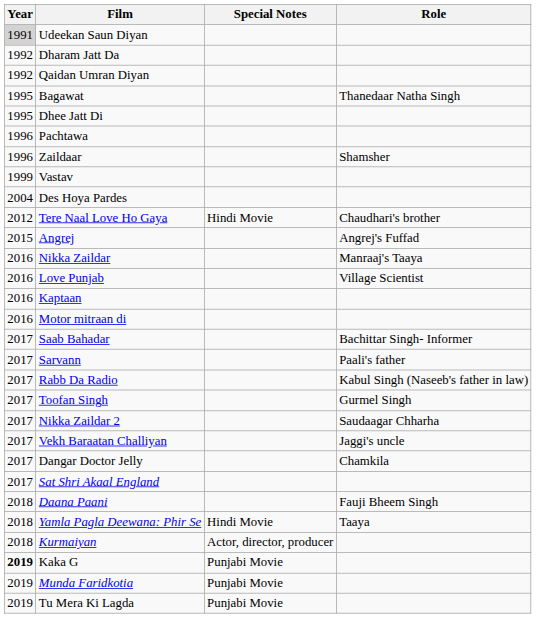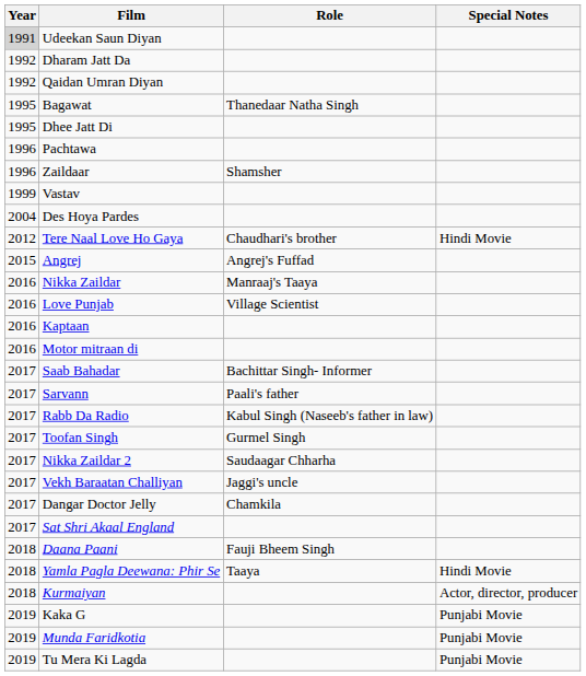columns swapped: Role <-> Special Notes
Kaka G | Year: bold -> normal
